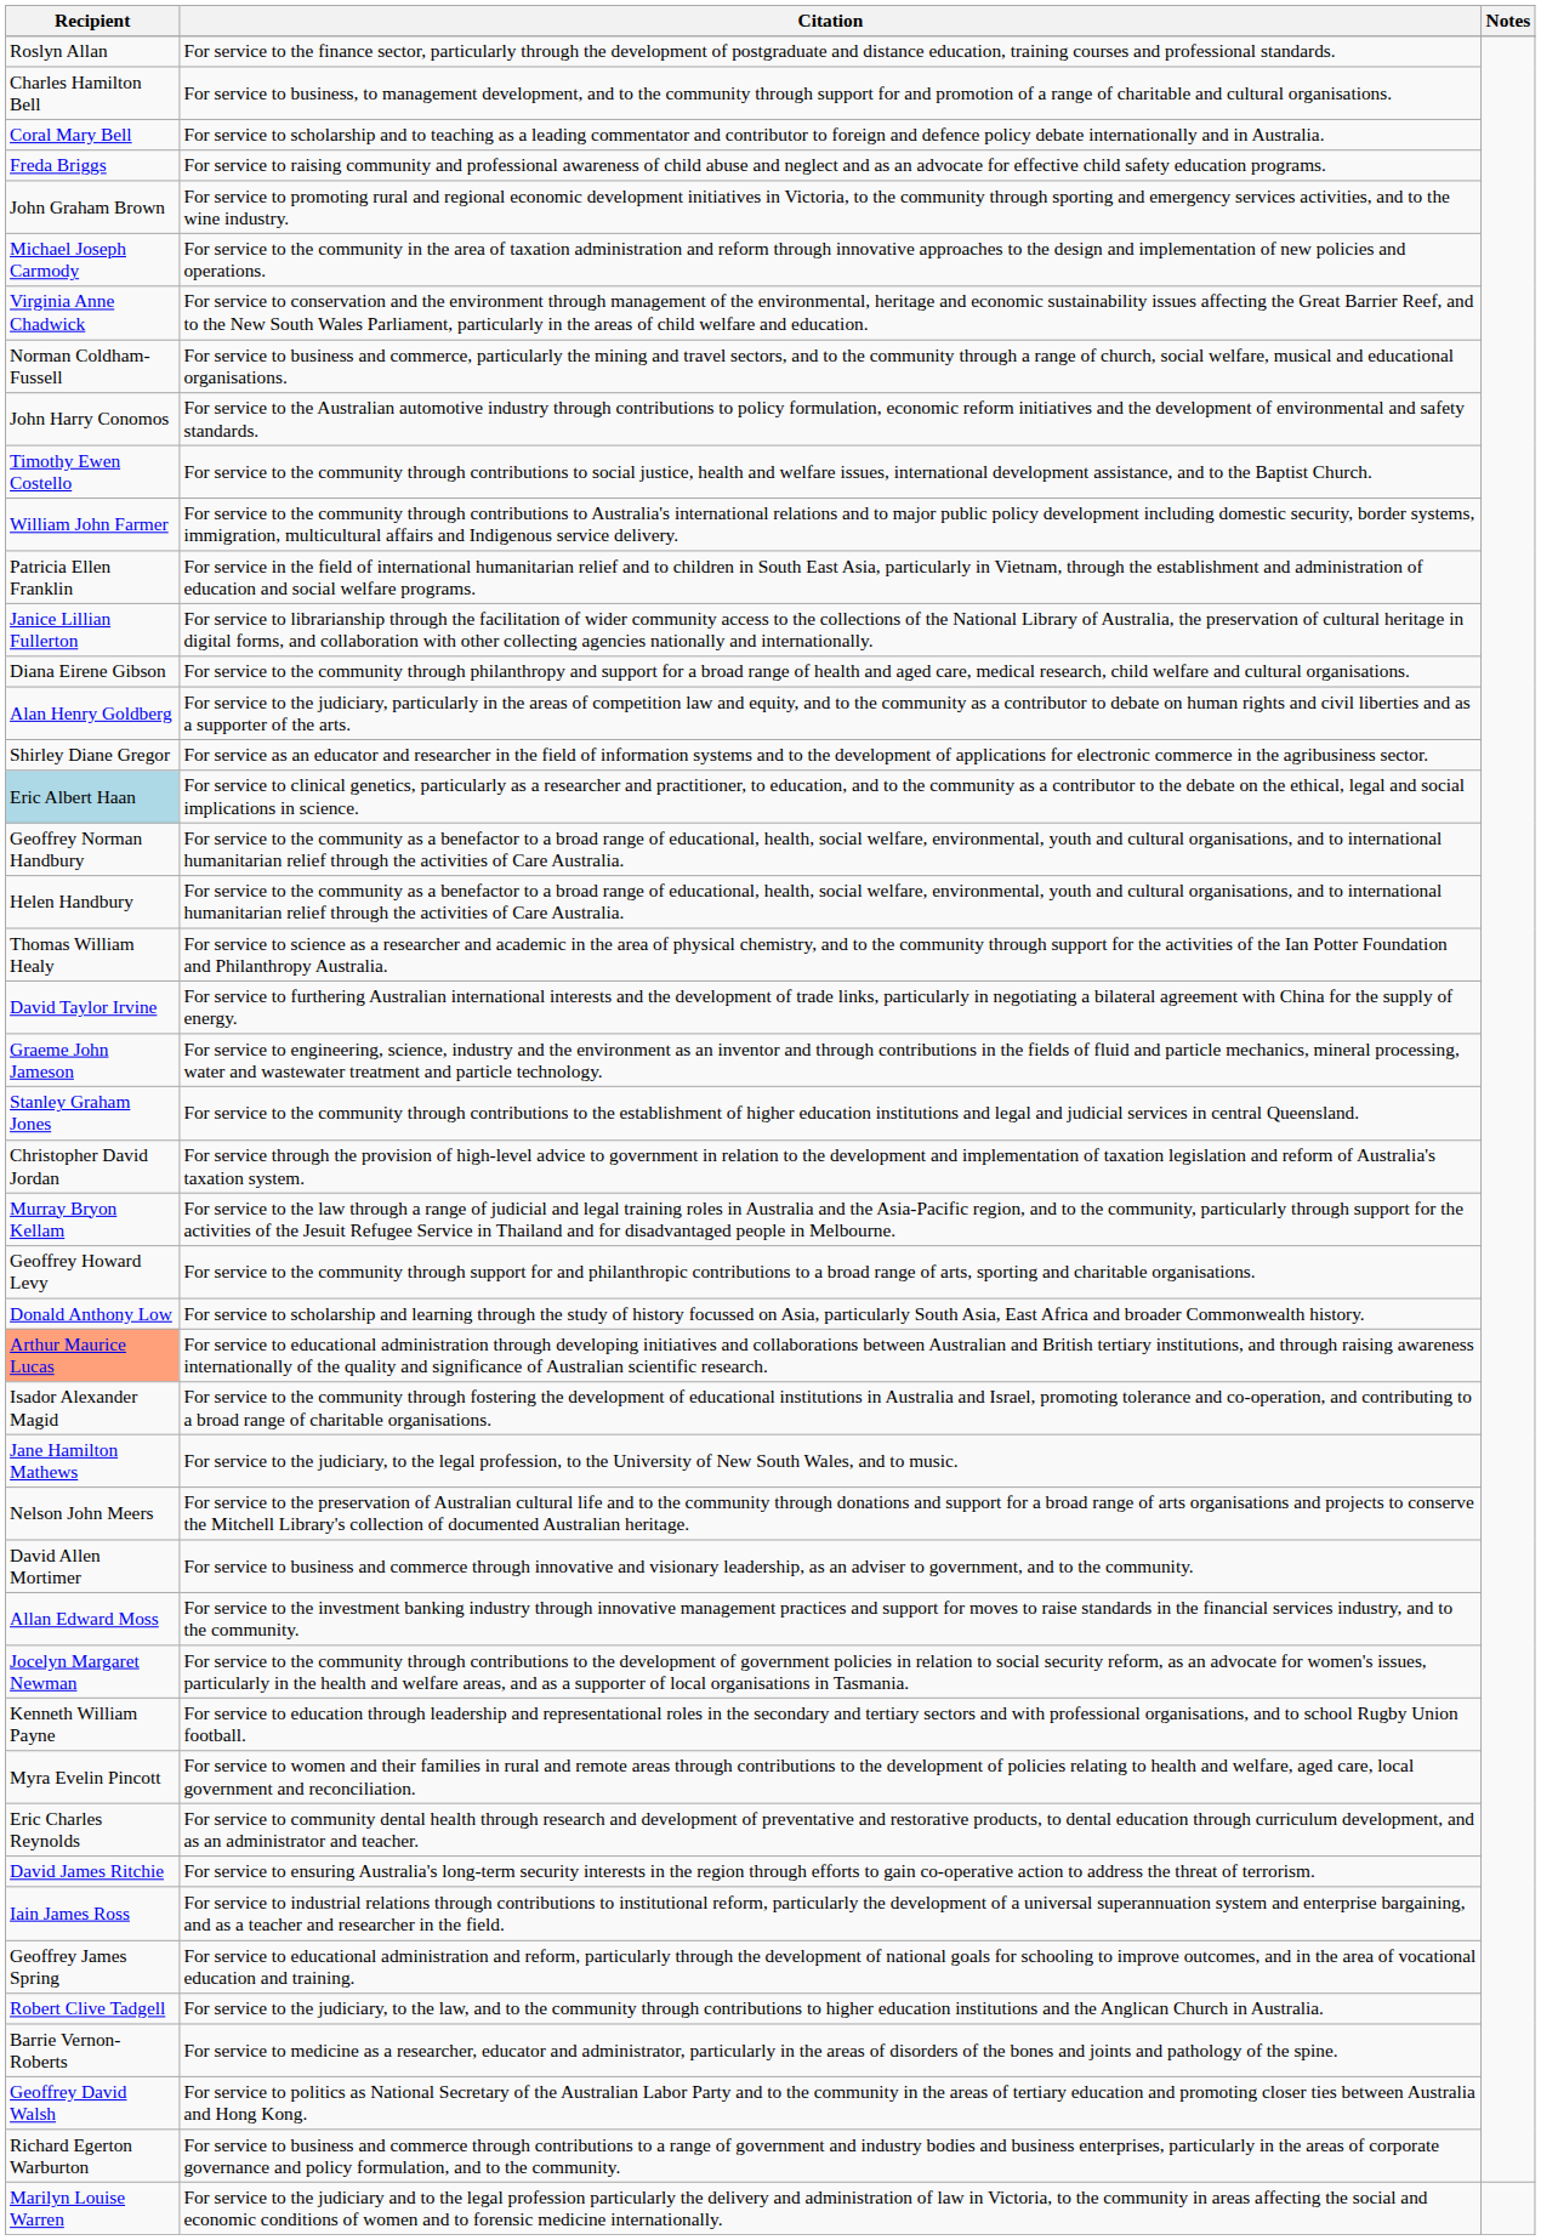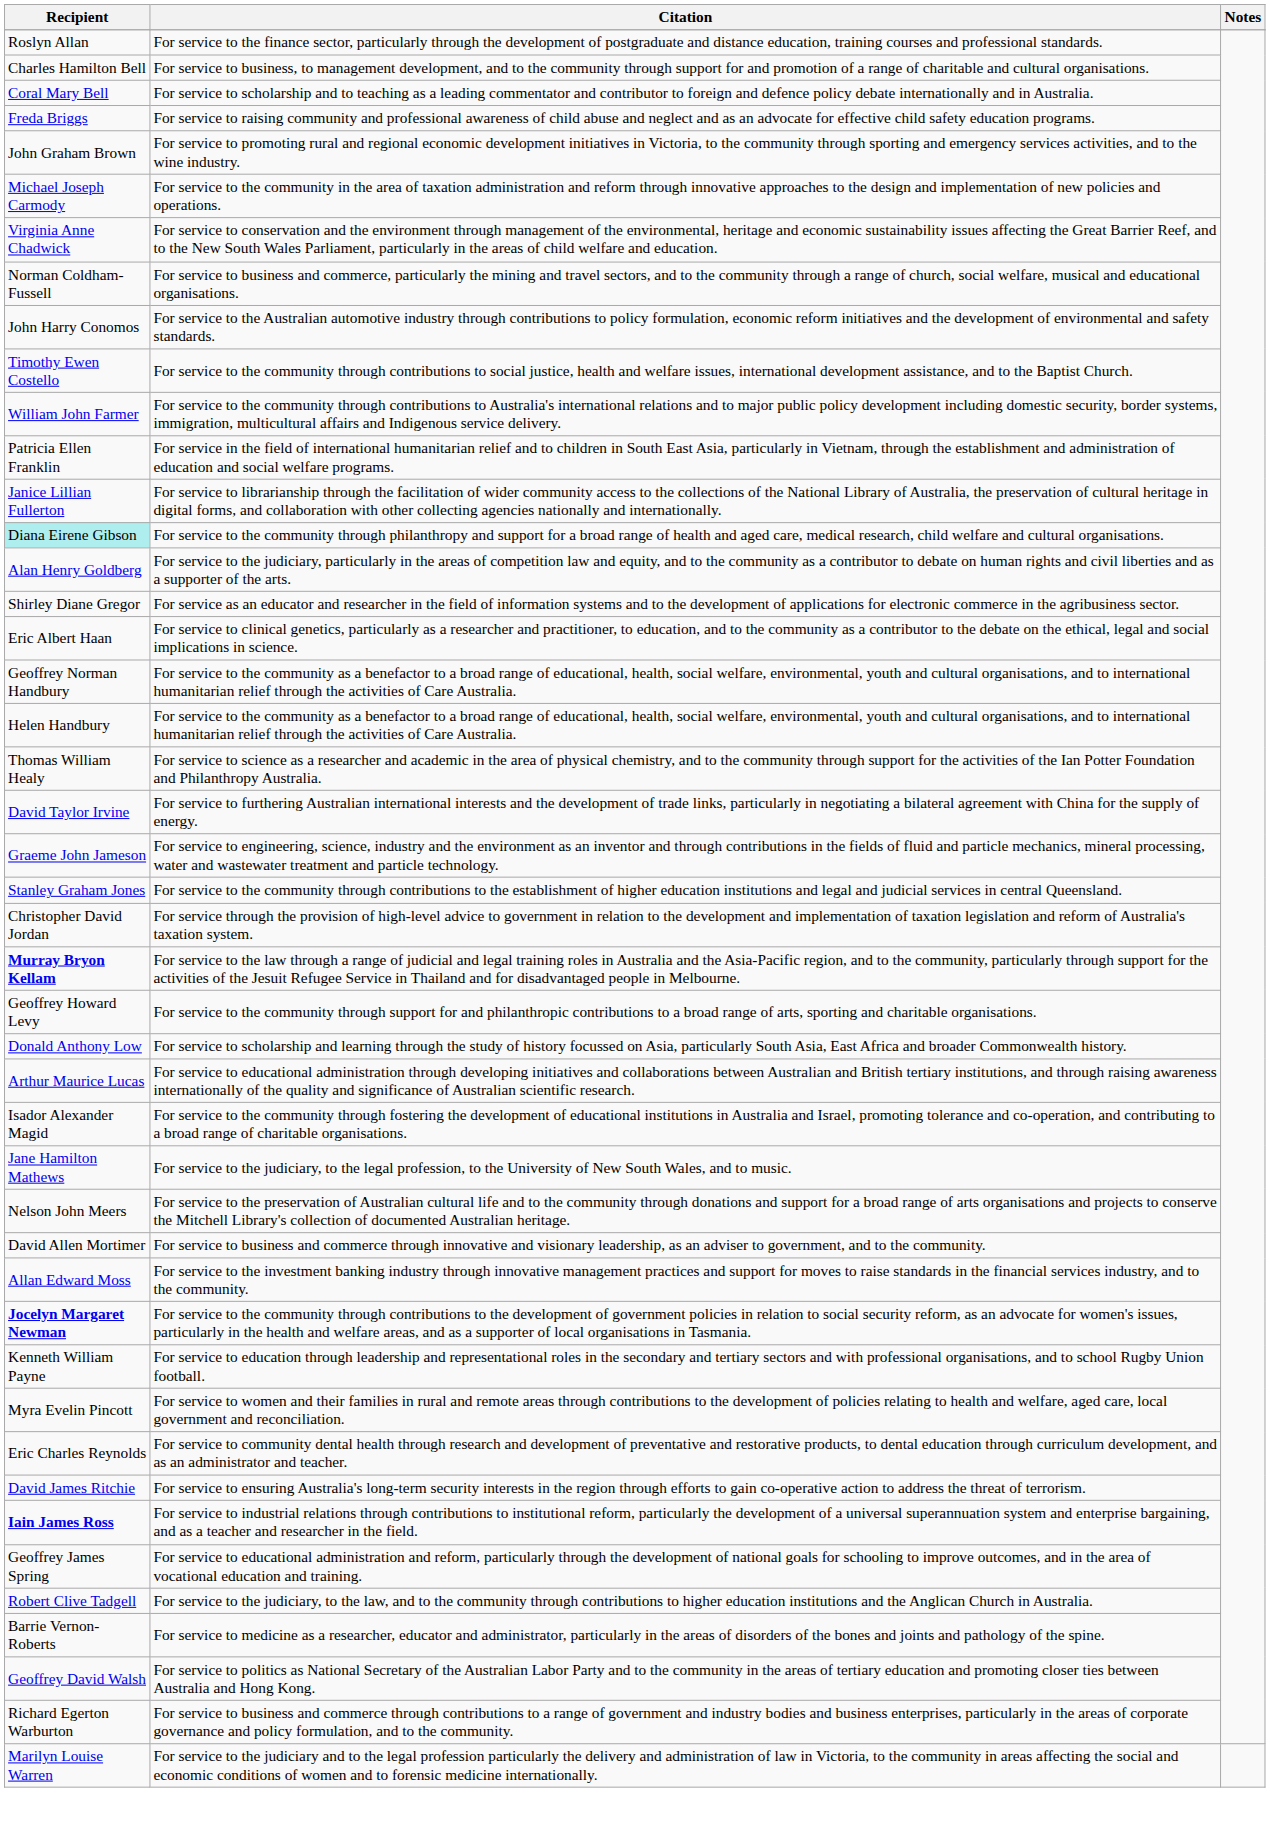Diana Eirene Gibson | Recipient: no background -> paleturquoise background
Eric Albert Haan | Recipient: lightblue background -> no background
Murray Bryon Kellam | Recipient: normal -> bold
Arthur Maurice Lucas | Recipient: lightsalmon background -> no background
Jocelyn Margaret Newman | Recipient: normal -> bold
Iain James Ross | Recipient: normal -> bold
